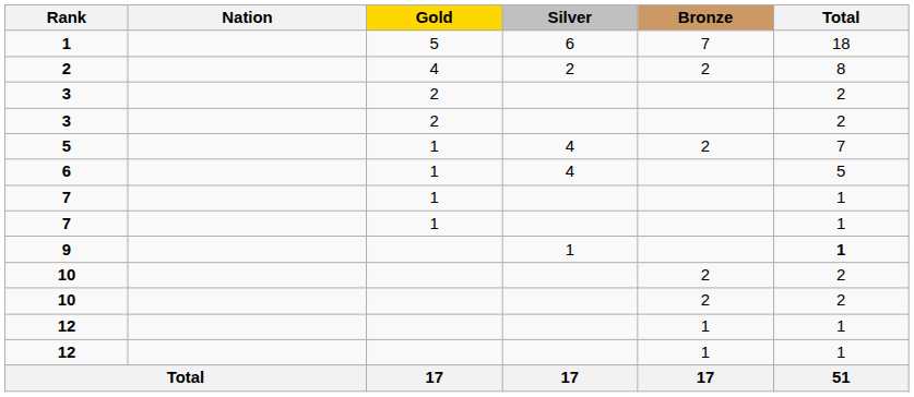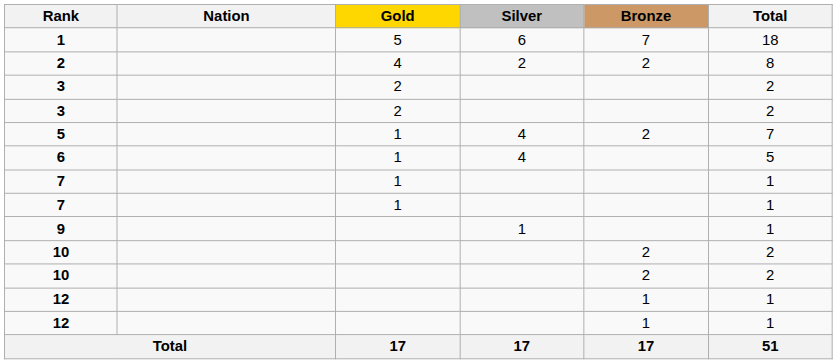9 | Total: bold -> normal
